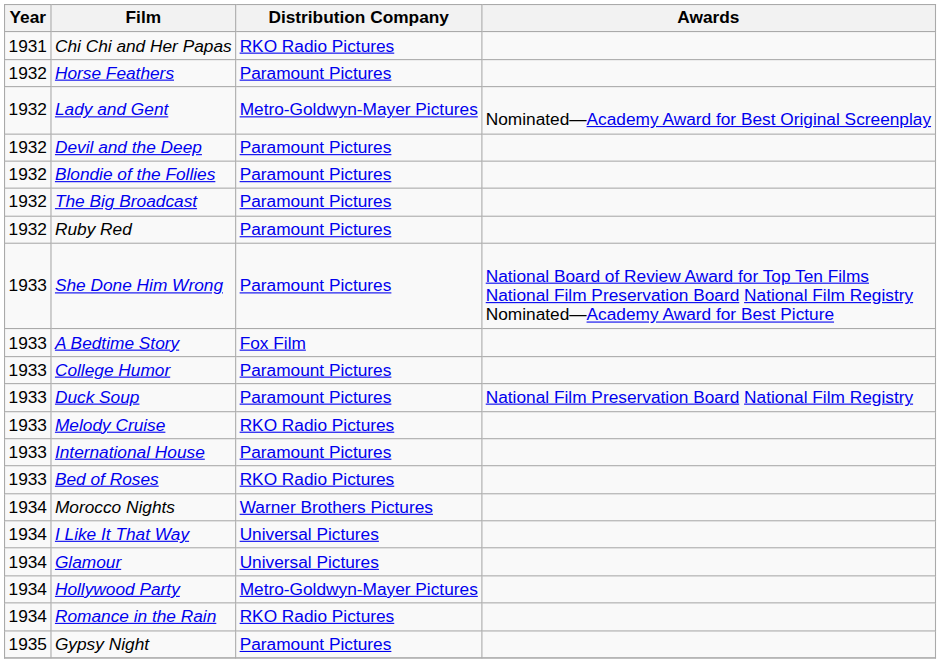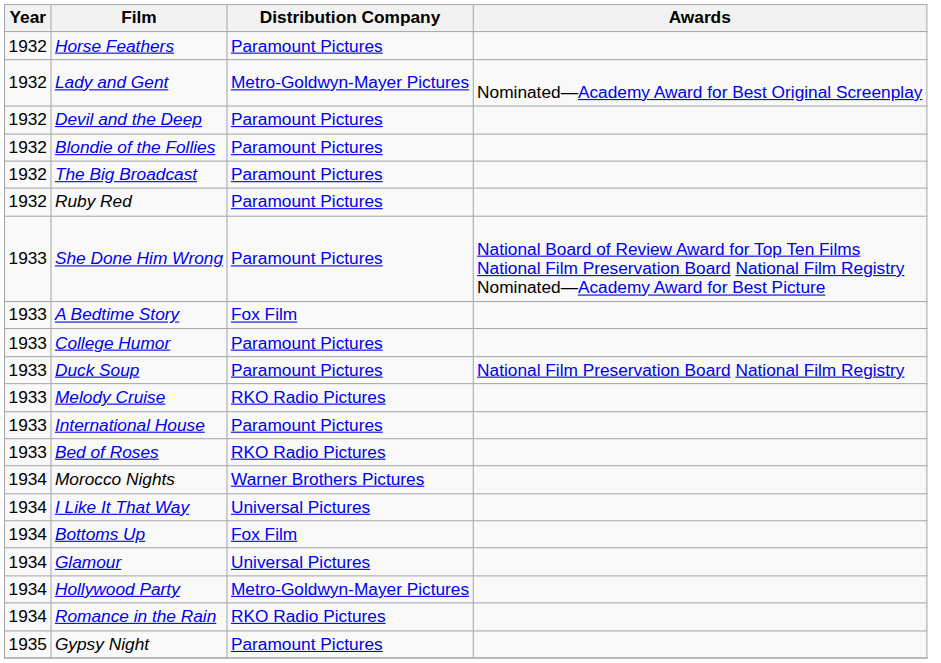- row: 1931 | Chi Chi and Her Papas | RKO Radio Pictures
+ row: 1934 | Bottoms Up | Fox Film
